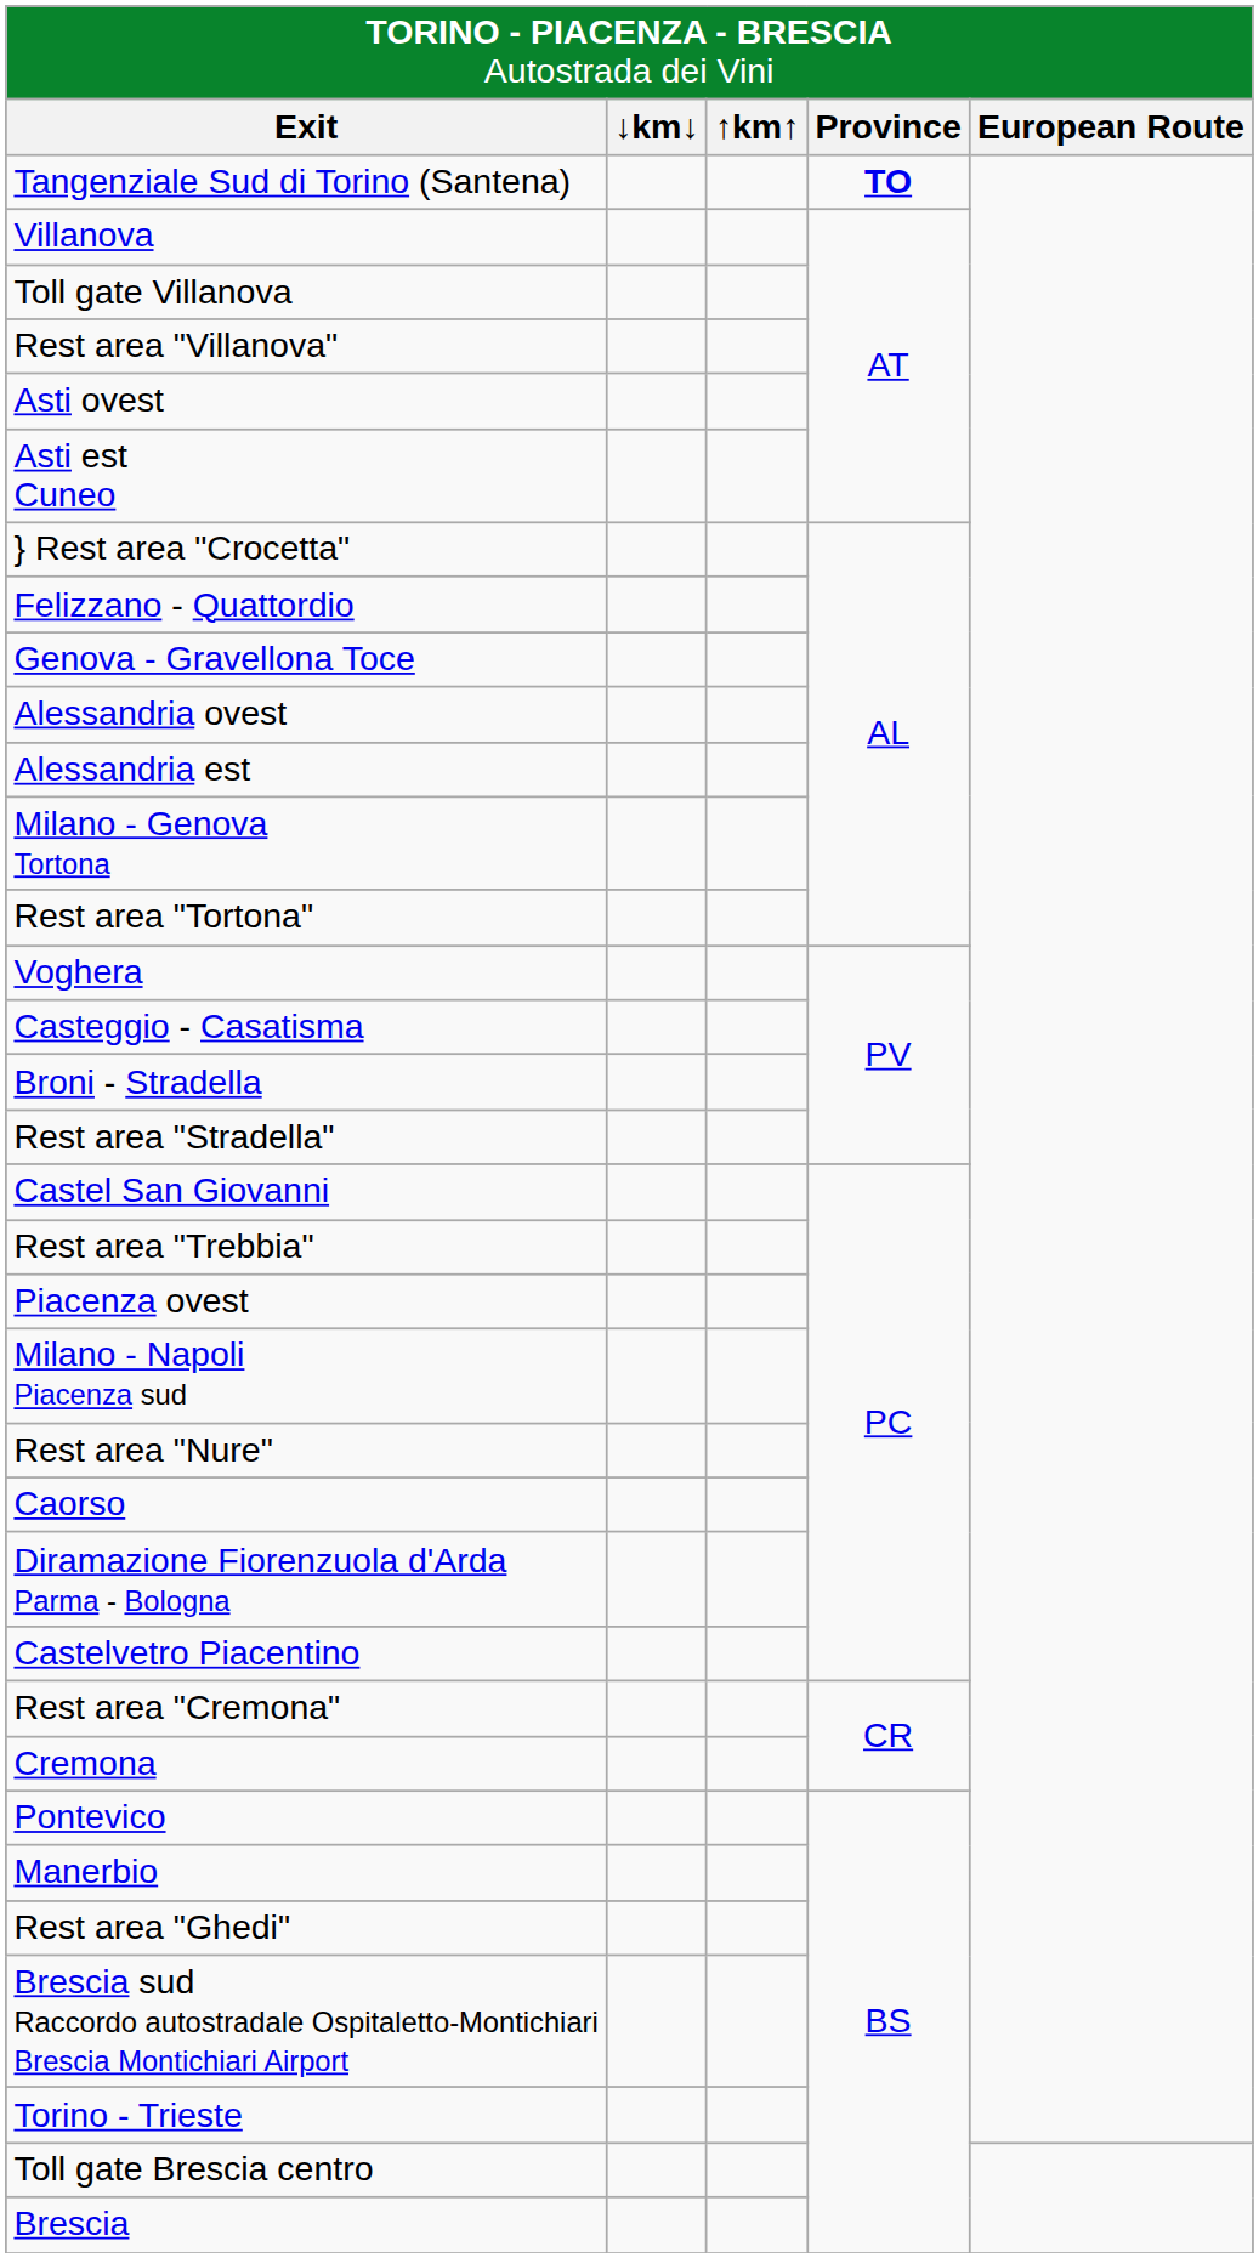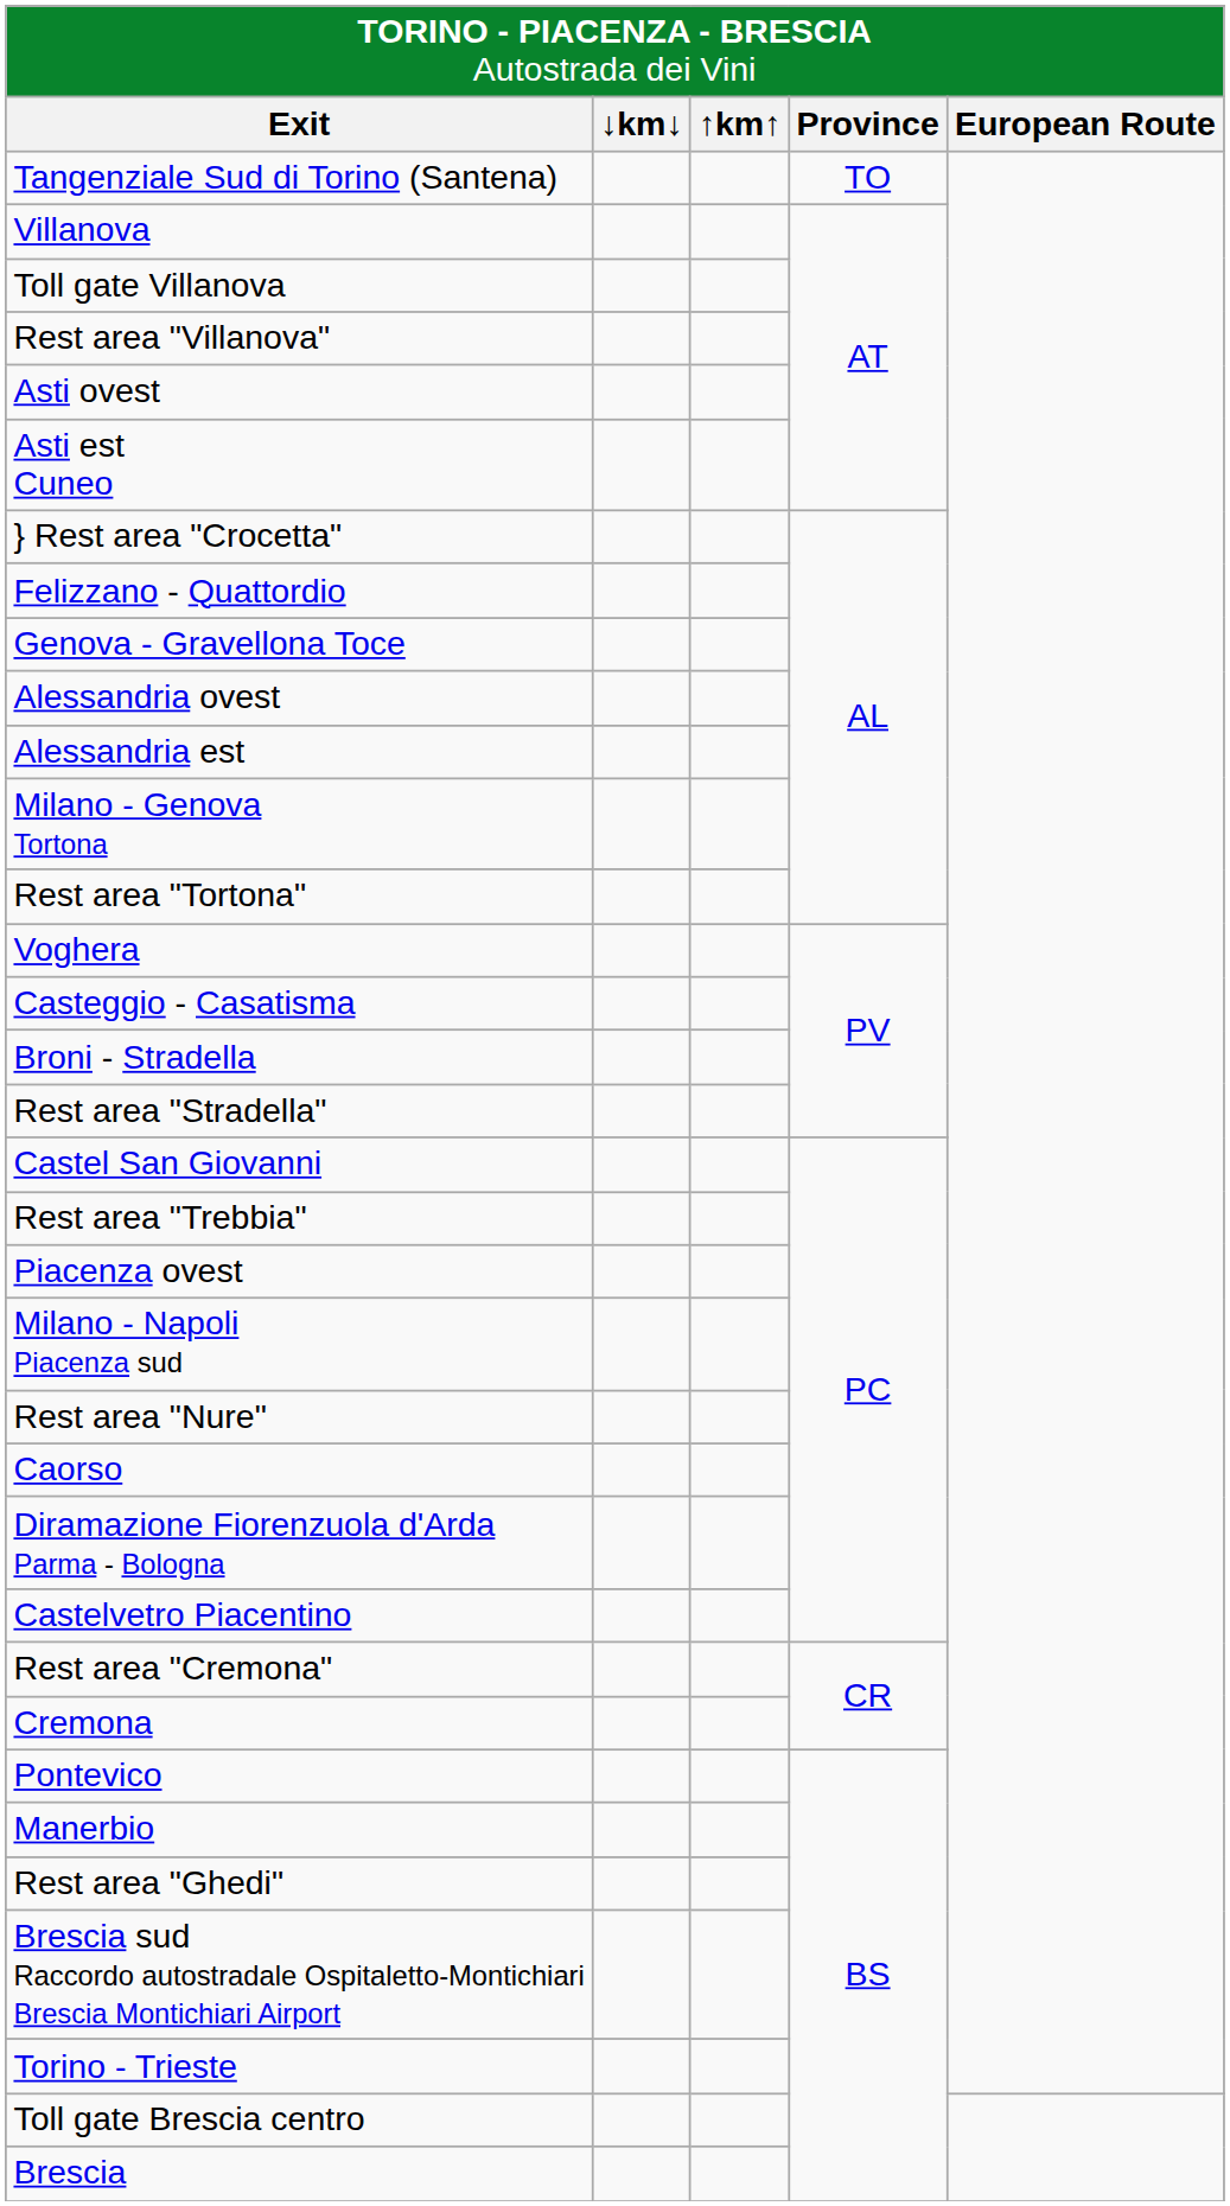Tangenziale Sud di Torino (Santena) | column 4: bold -> normal
